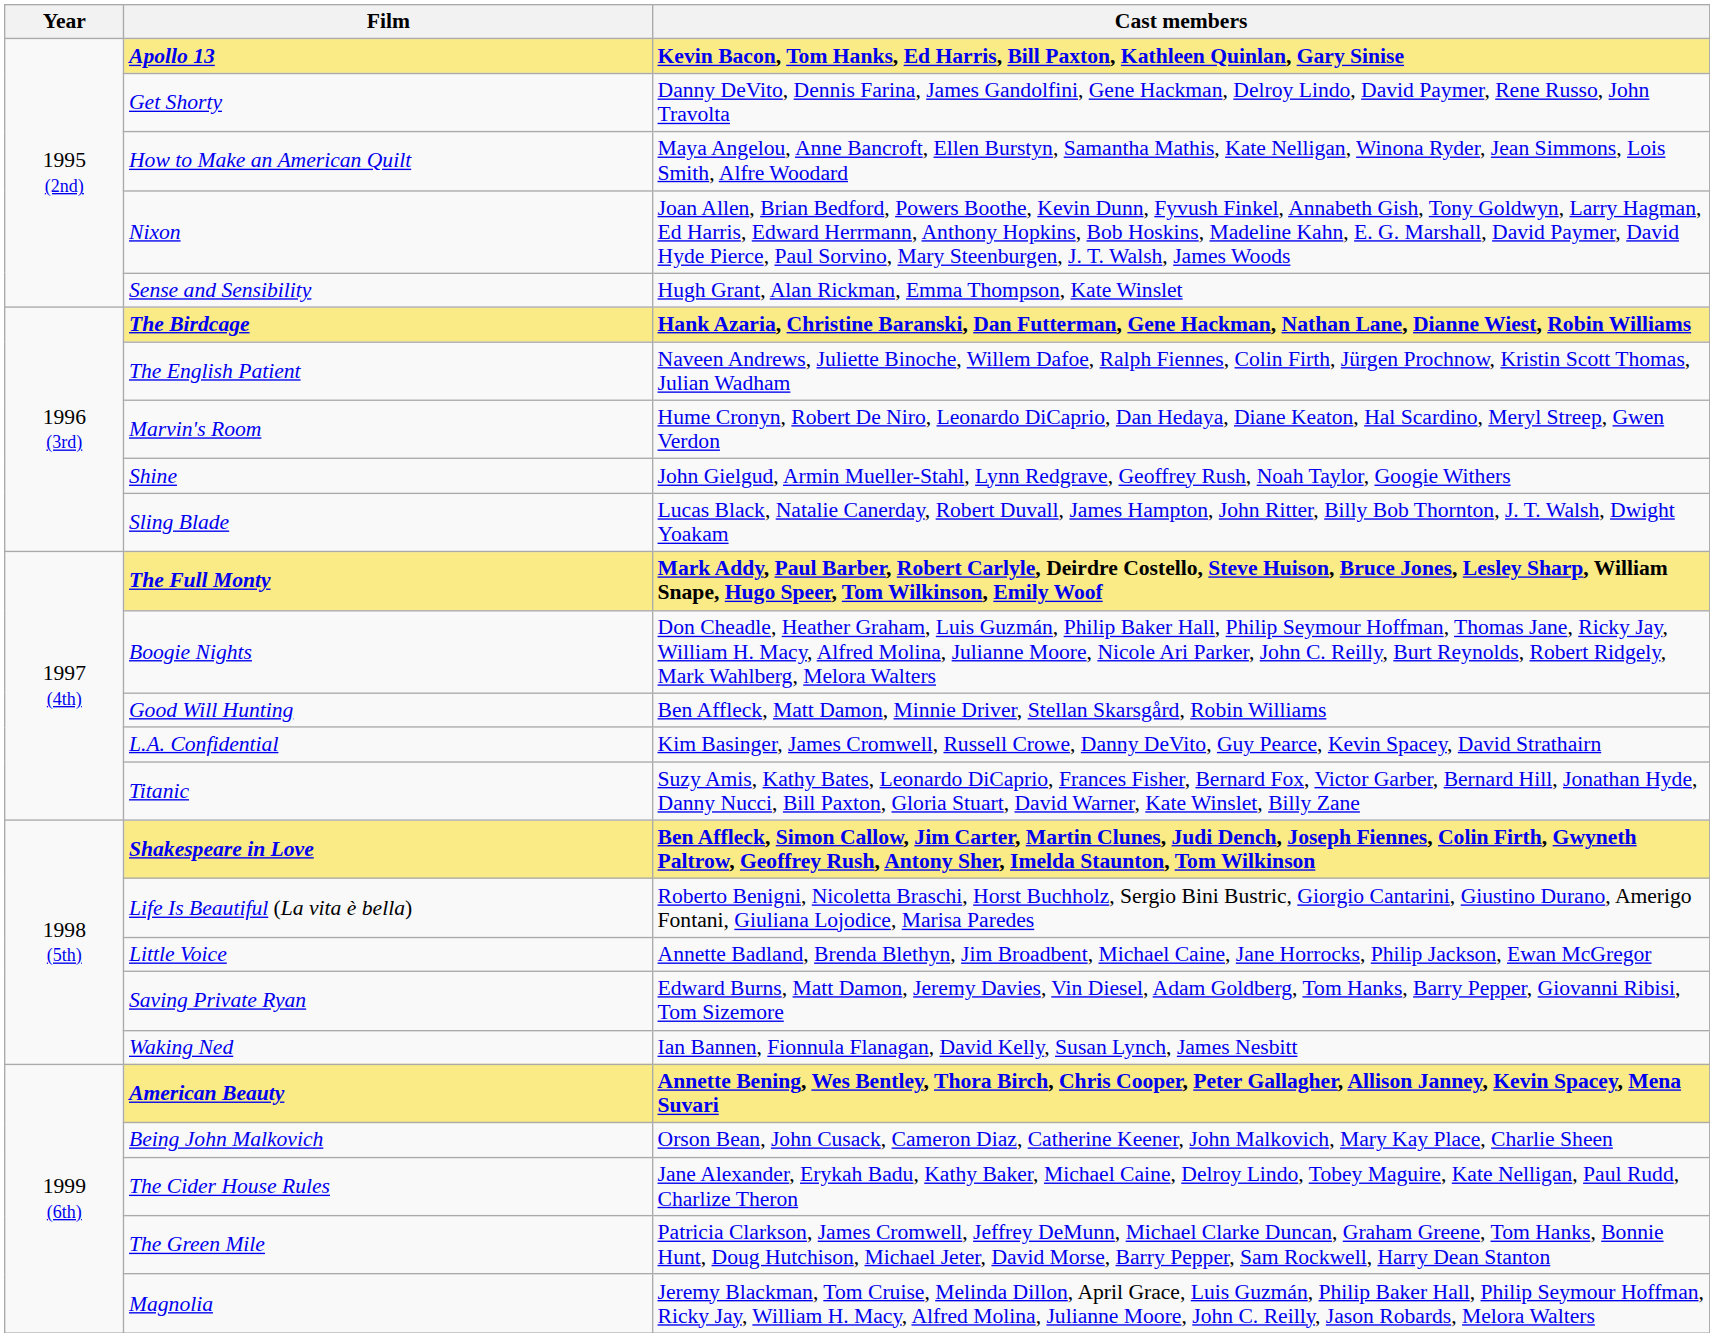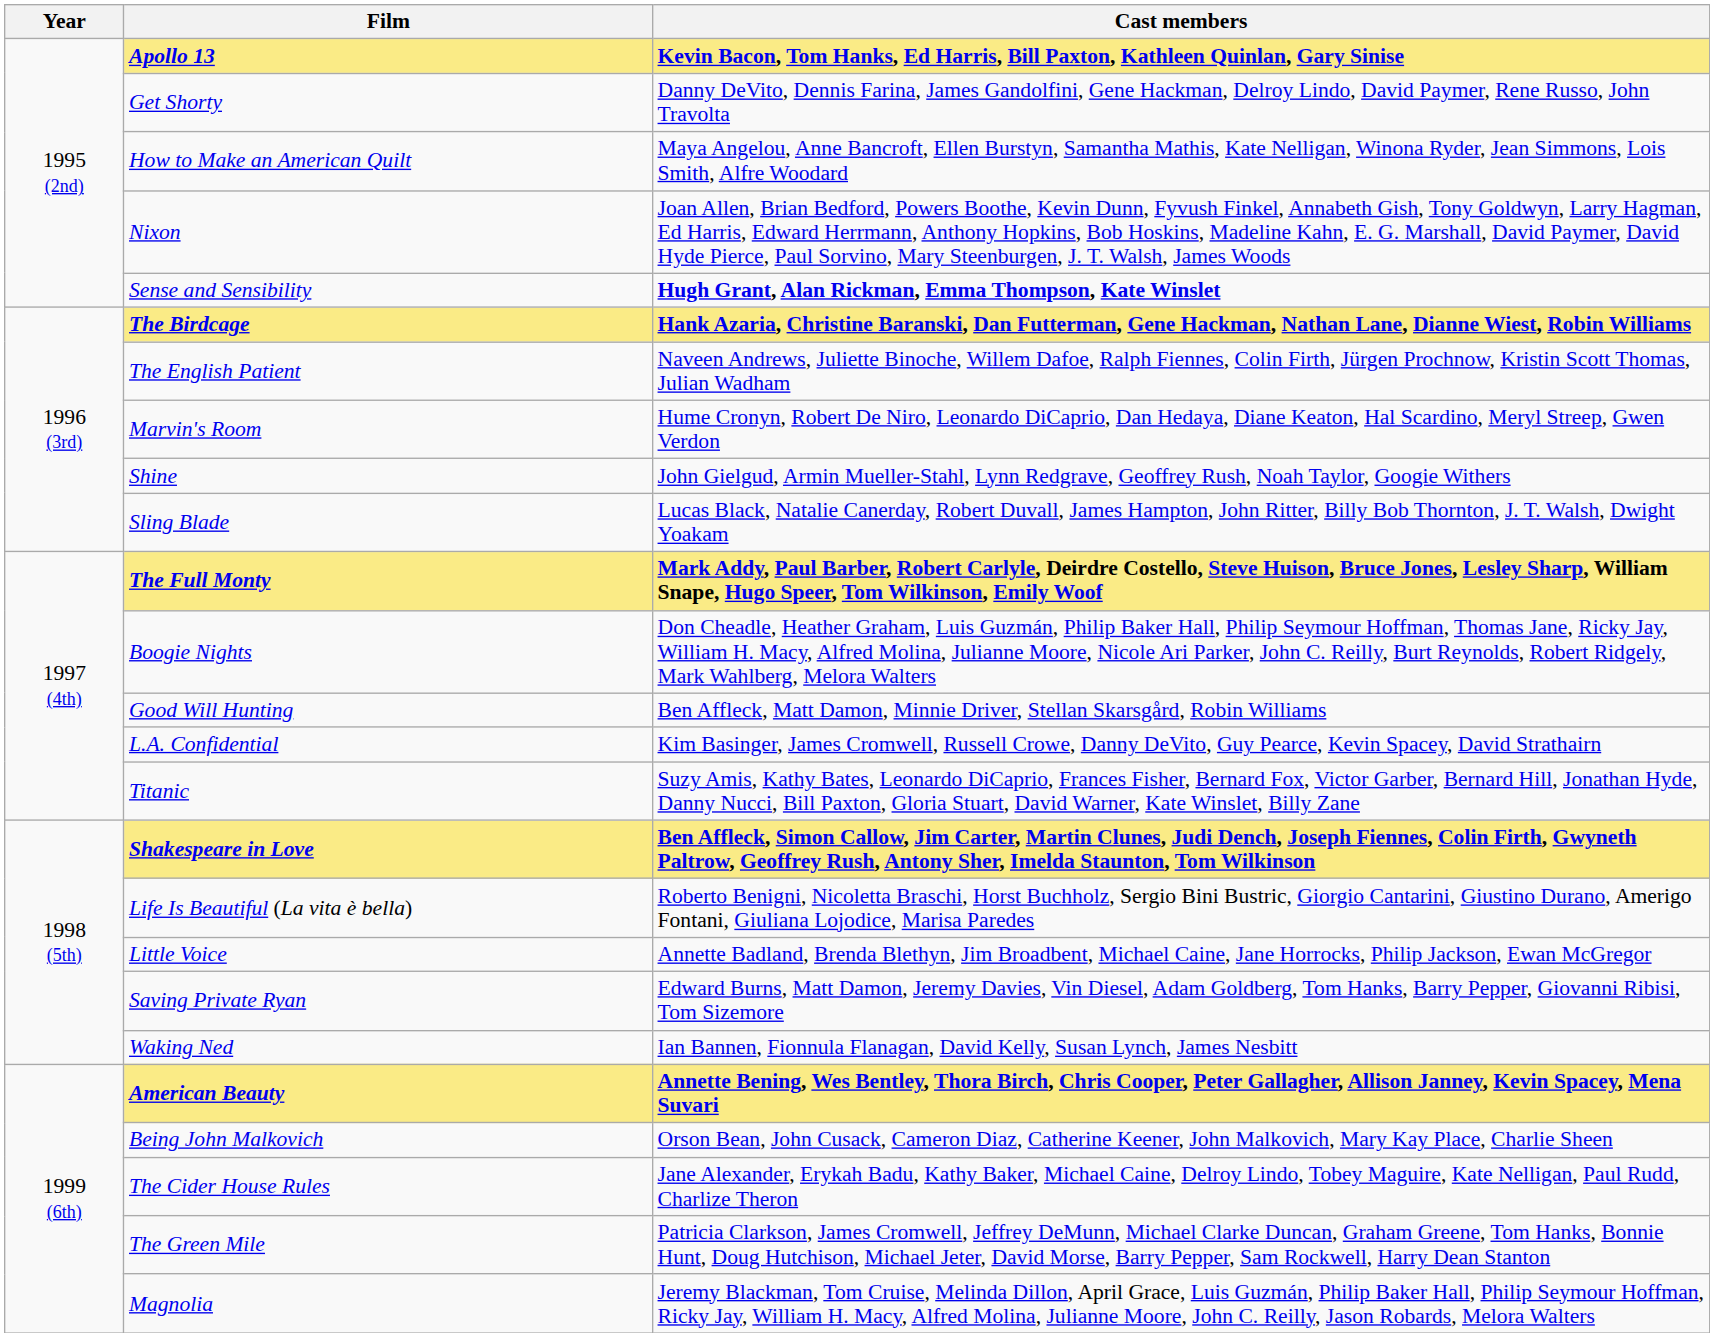Sense and Sensibility | Cast members: normal -> bold
